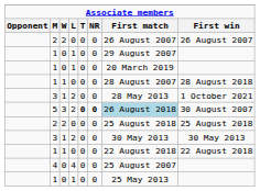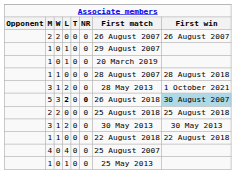5 | L: normal -> bold
5 | T: bold -> normal
5 | First match: lightblue background -> no background
5 | First win: no background -> lightblue background
